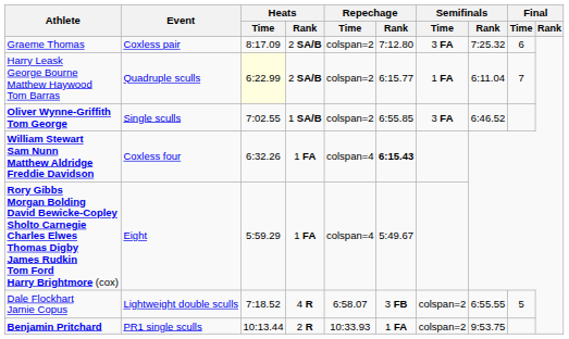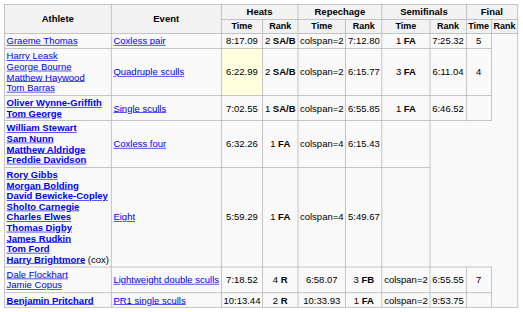Graeme Thomas | Semifinals / Time: 3 FA -> 1 FA
Graeme Thomas | Final / Time: 6 -> 5
Harry Leask George Bourne Matthew Haywood Tom Barras | Semifinals / Time: 1 FA -> 3 FA
Harry Leask George Bourne Matthew Haywood Tom Barras | Final / Time: 7 -> 4
Oliver Wynne-Griffith Tom George | Semifinals / Time: 3 FA -> 1 FA
William Stewart Sam Nunn Matthew Aldridge Freddie Davidson | Repechage / Rank: bold -> normal
Dale Flockhart Jamie Copus | Final / Time: 5 -> 7
